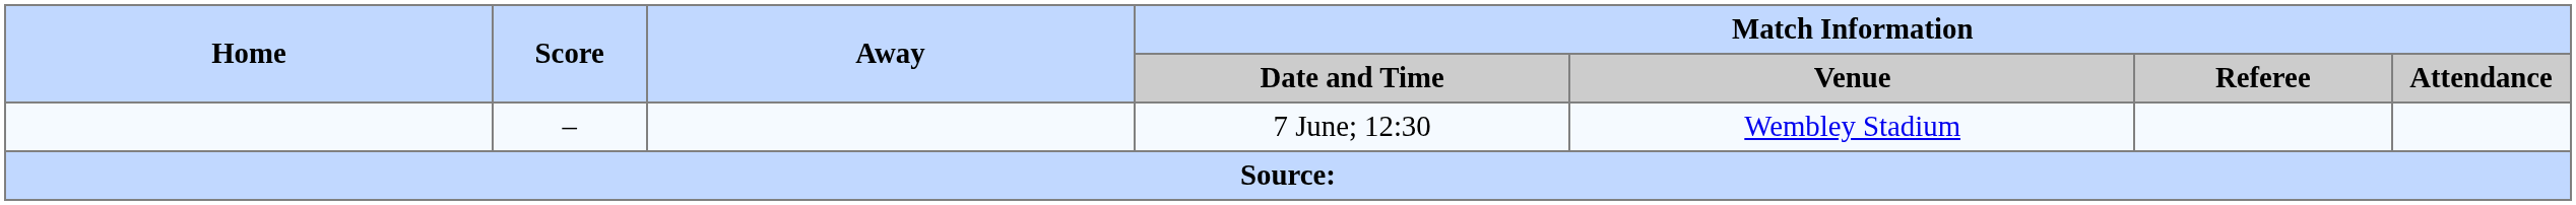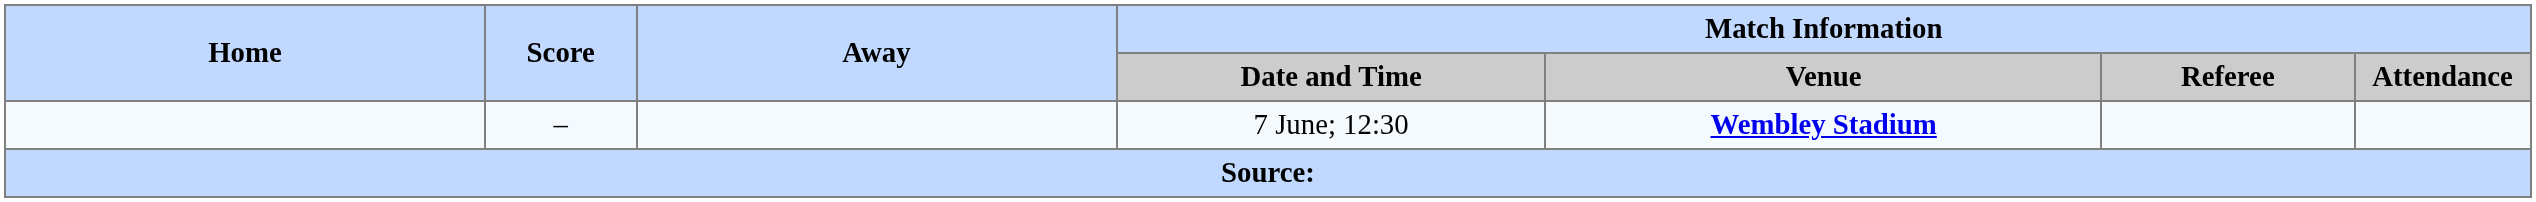7 June; 12:30 | Match Information / Venue: normal -> bold
